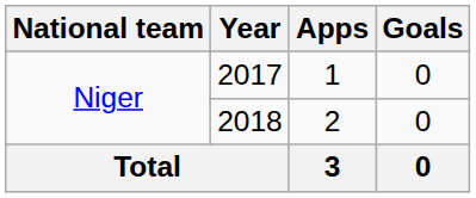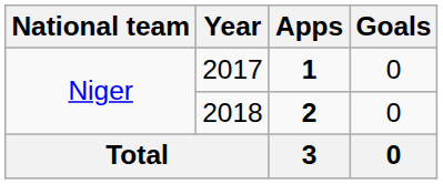2017 | Apps: normal -> bold
2018 | Apps: normal -> bold
